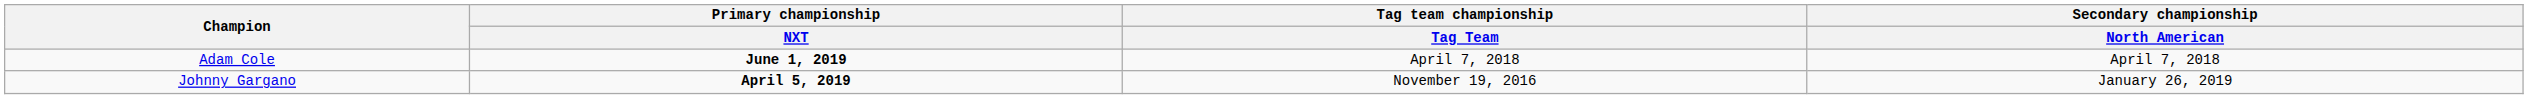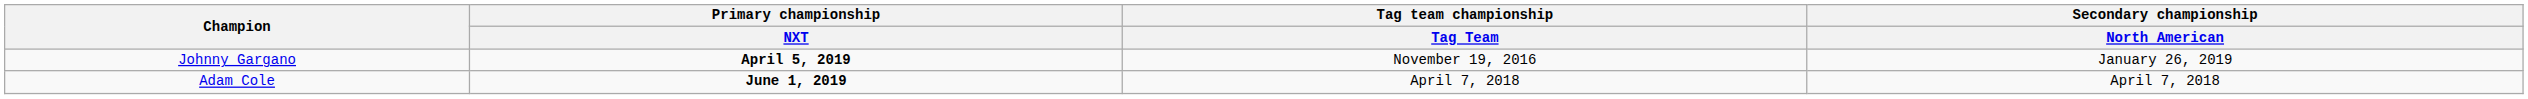rows swapped: Johnny Gargano <-> Adam Cole
